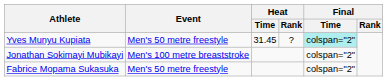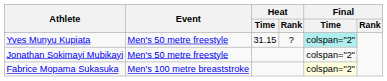Yves Munyu Kupiata | Heat / Time: 31.45 -> 31.15
Jonathan Sokimayi Mubikayi | Event: Men's 100 metre breaststroke -> Men's 50 metre freestyle
Fabrice Mopama Sukasuka | Event: Men's 50 metre freestyle -> Men's 100 metre breaststroke
Fabrice Mopama Sukasuka | Final / Time: no background -> lightyellow background
